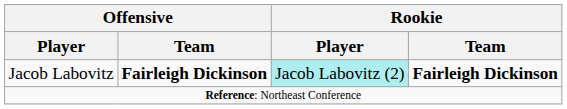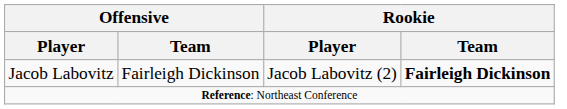Jacob Labovitz | Offensive / Team: bold -> normal
Jacob Labovitz | Rookie / Player: paleturquoise background -> no background
